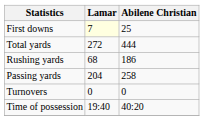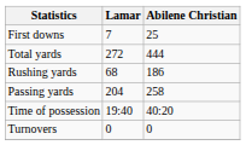First downs | Lamar: lightyellow background -> no background
rows swapped: Turnovers <-> Time of possession
